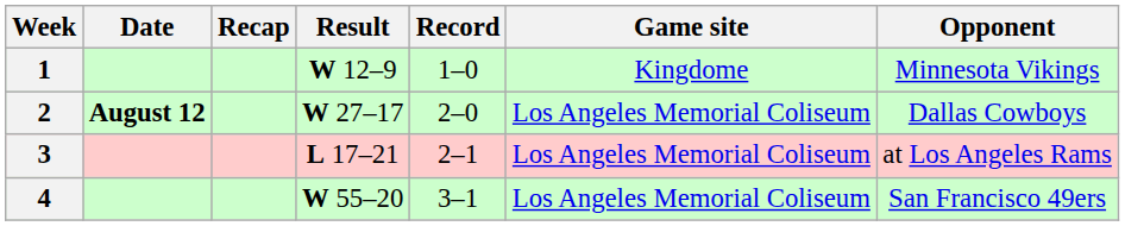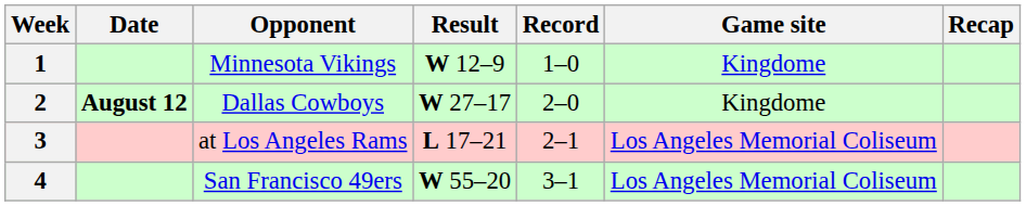columns swapped: Opponent <-> Recap
2 | Game site: Los Angeles Memorial Coliseum -> Kingdome
